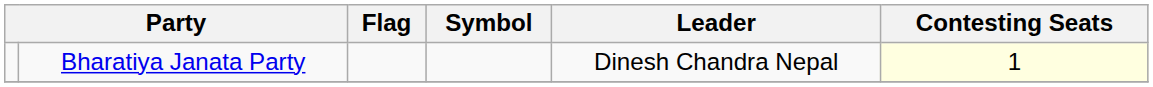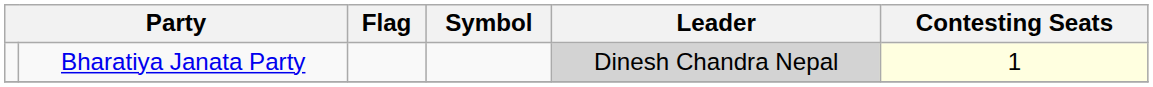Bharatiya Janata Party | Leader: no background -> lightgrey background
